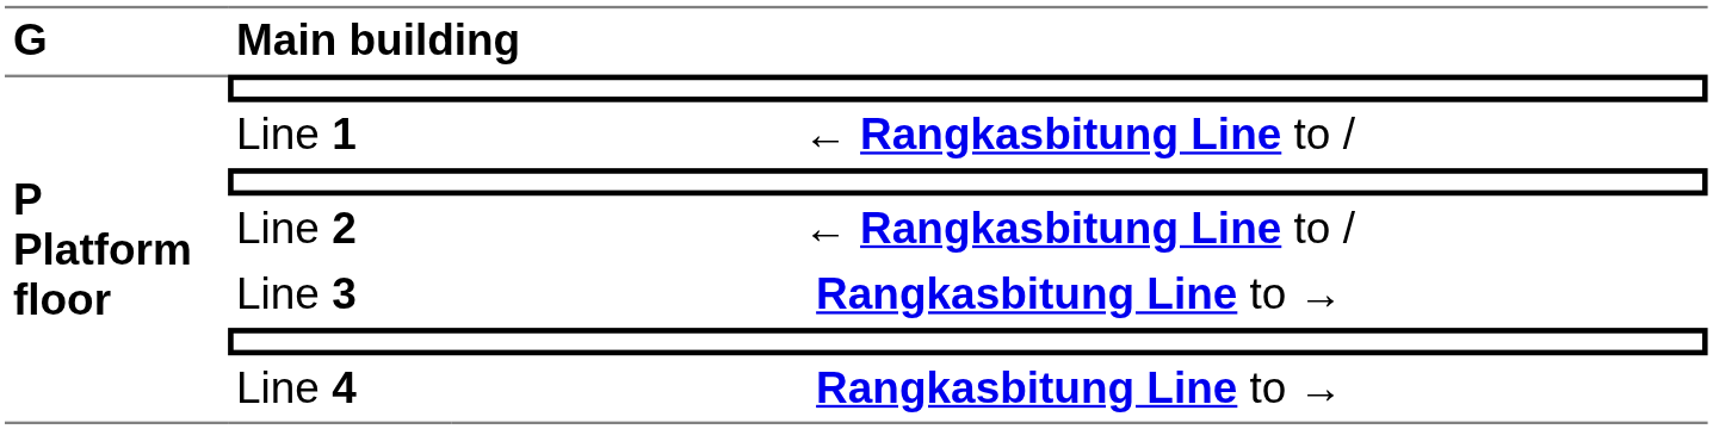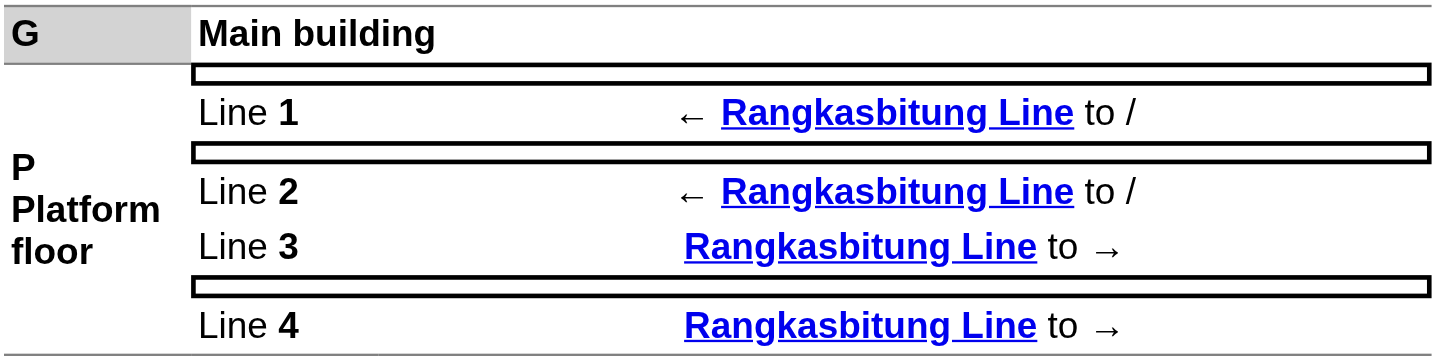Main building | column 1: no background -> lightgrey background
